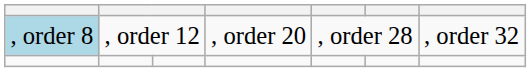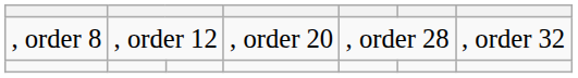, order 8 | column 1: lightblue background -> no background
